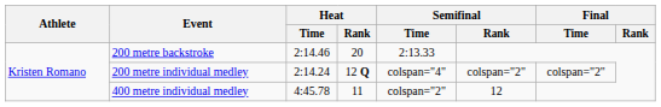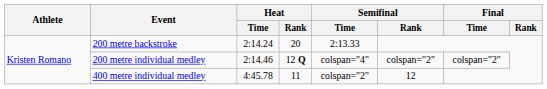200 metre backstroke | Heat / Time: 2:14.46 -> 2:14.24
200 metre individual medley | Heat / Time: 2:14.24 -> 2:14.46
